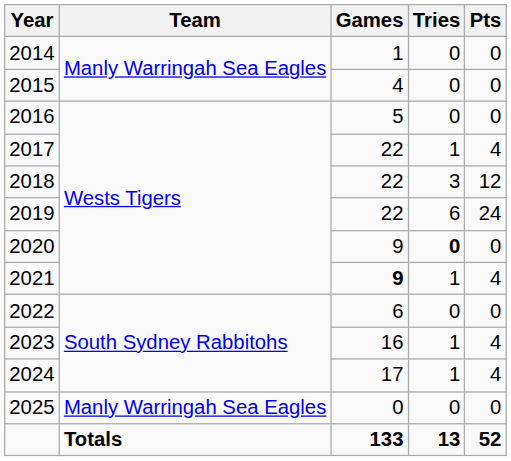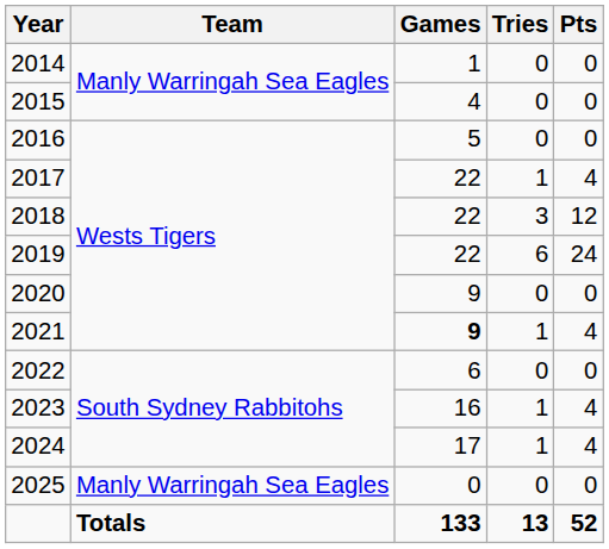2020 | Tries: bold -> normal
